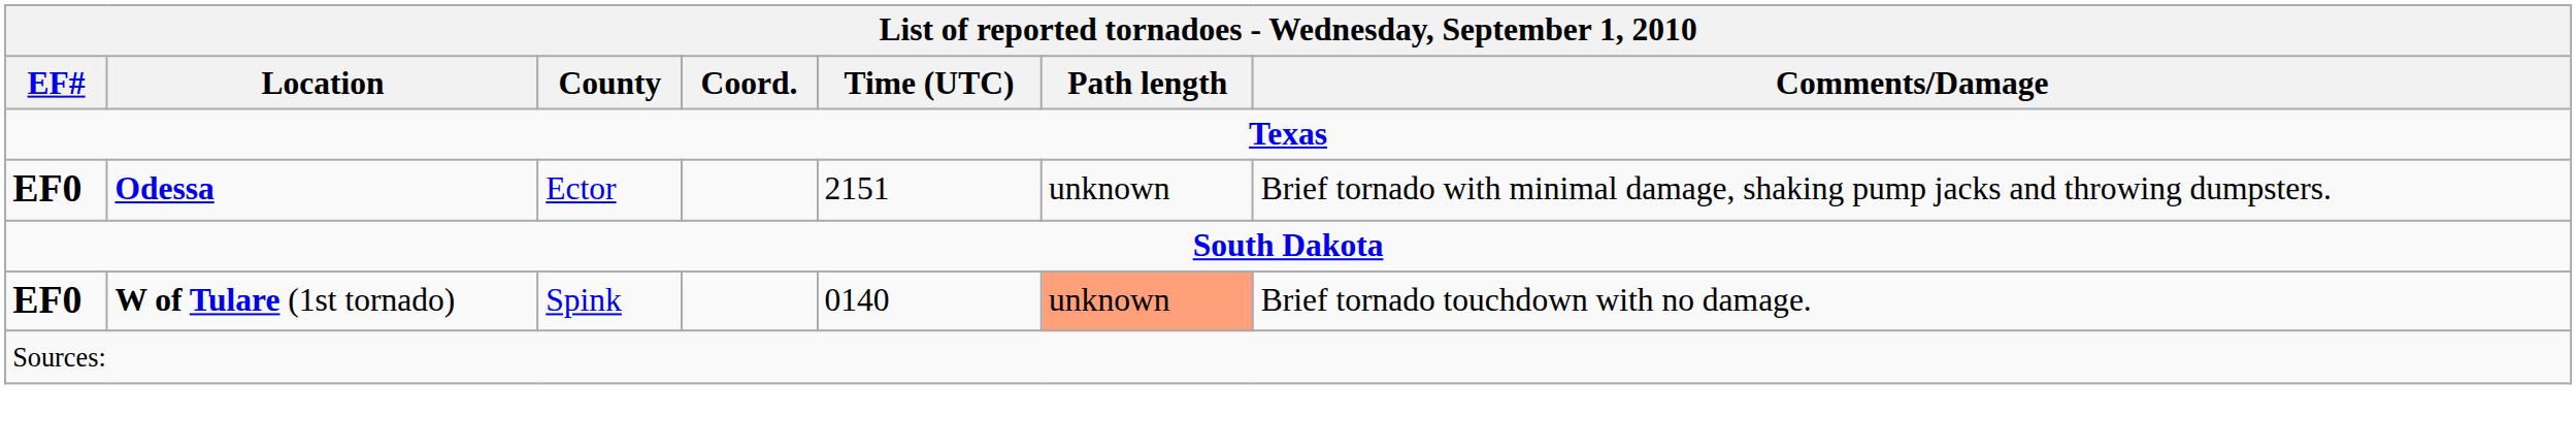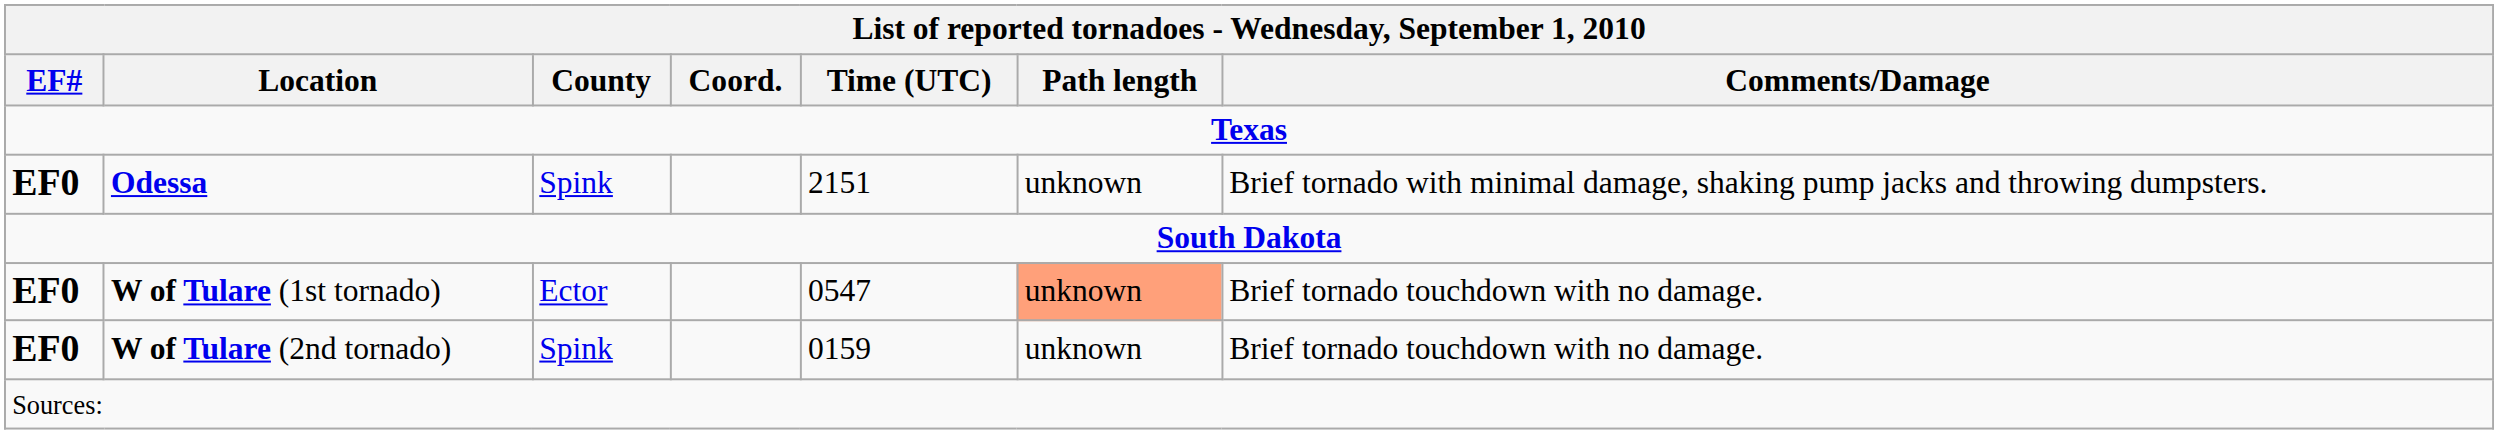Odessa | County: Ector -> Spink
W of Tulare (1st tornado) | County: Spink -> Ector
W of Tulare (1st tornado) | Time (UTC): 0140 -> 0547
+ row: EF0 | W of Tulare (2nd tornado) | Spink | 0159 | unknown | Brief tornado touchdown with no damage.
